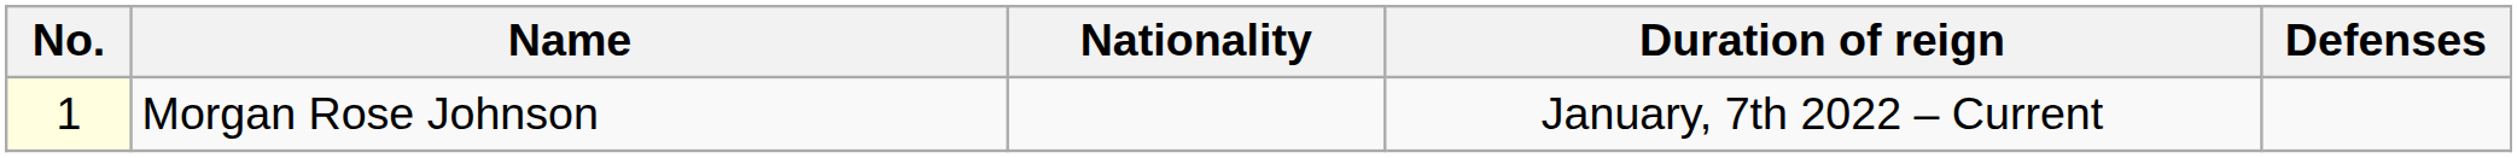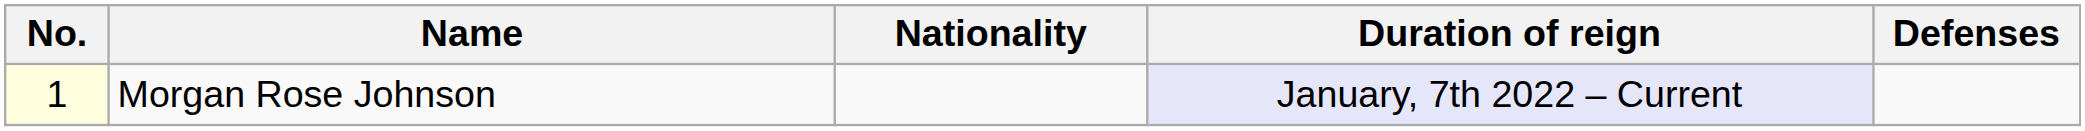Morgan Rose Johnson | Duration of reign: no background -> lavender background
